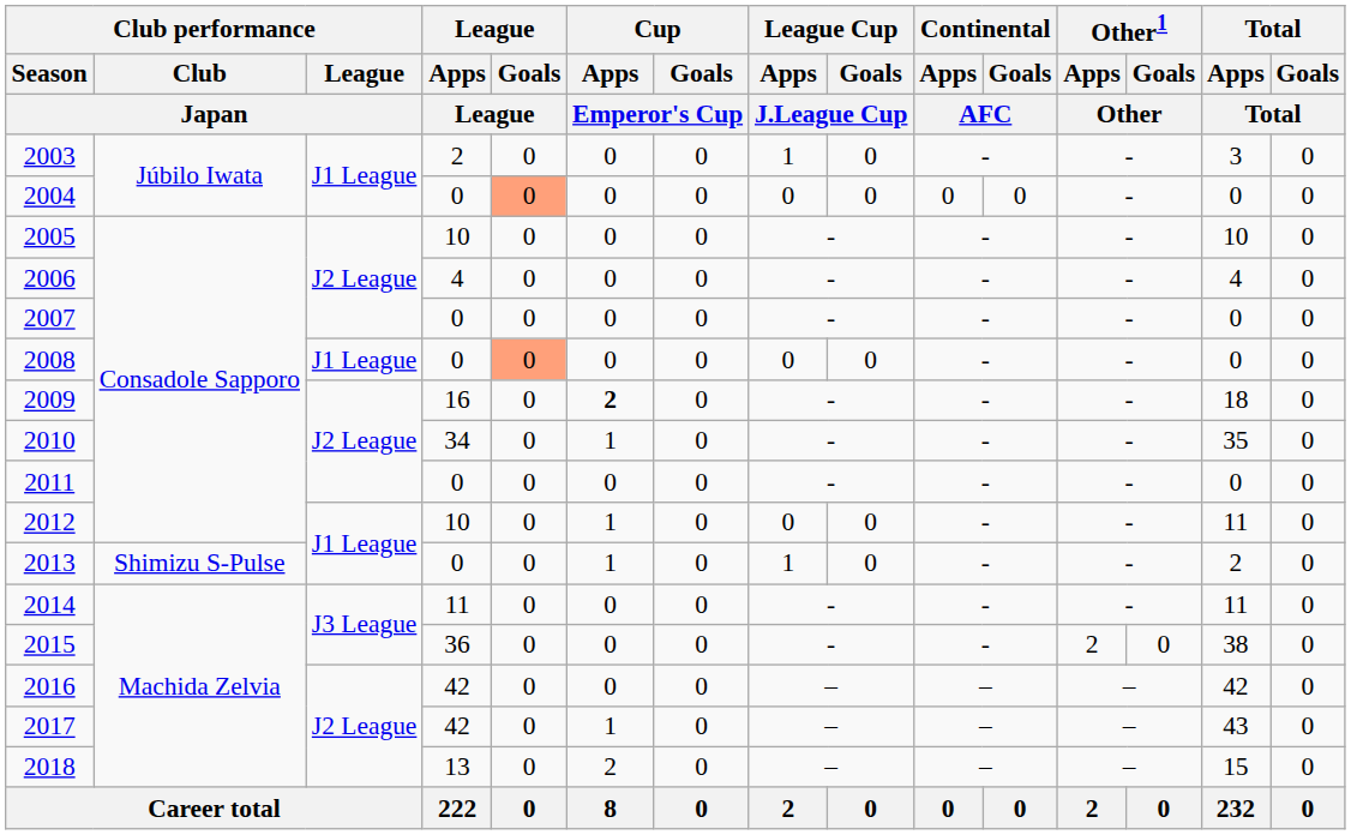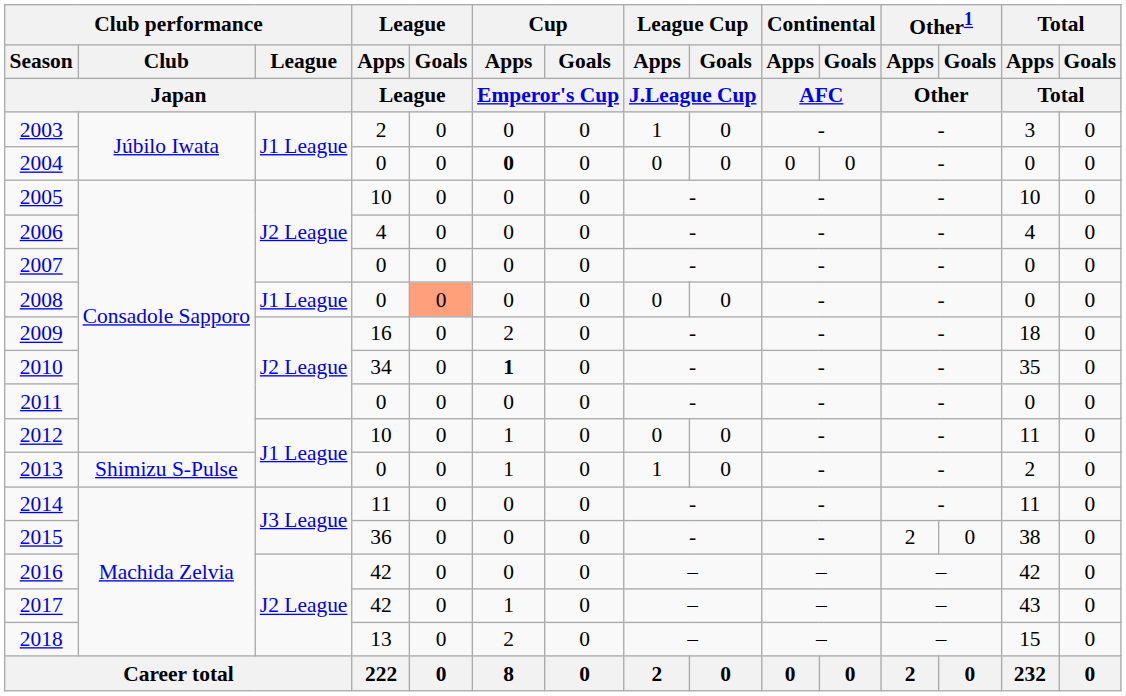2004 | League / Goals / League: lightsalmon background -> no background
2004 | Cup / Apps / Emperor's Cup: normal -> bold
2009 | Cup / Apps / Emperor's Cup: bold -> normal
2010 | Cup / Apps / Emperor's Cup: normal -> bold
